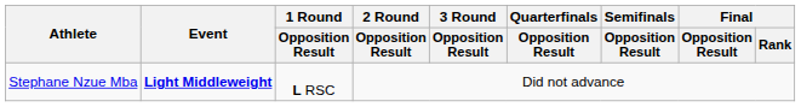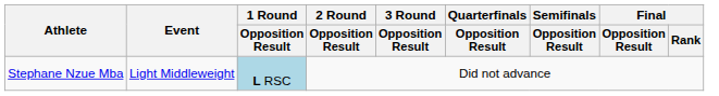Stephane Nzue Mba | Event: bold -> normal
Stephane Nzue Mba | 1 Round / Opposition Result: no background -> lightblue background
